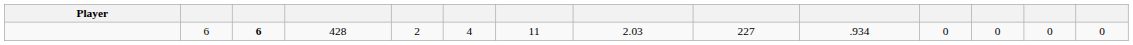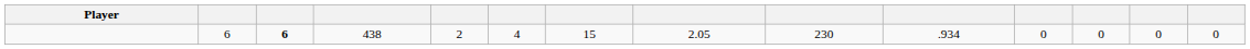row 2 | column 4: 428 -> 438
row 2 | column 7: 11 -> 15
row 2 | column 8: 2.03 -> 2.05
row 2 | column 9: 227 -> 230
